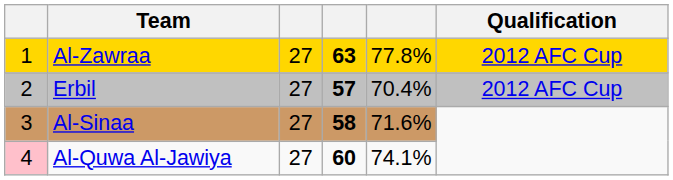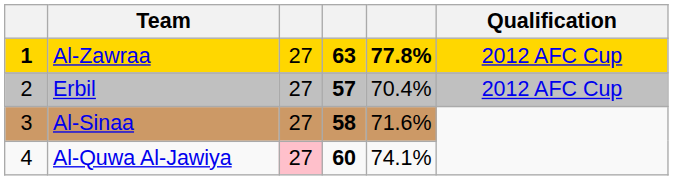Al-Zawraa | column 1: normal -> bold
Al-Zawraa | column 5: normal -> bold
Al-Quwa Al-Jawiya | column 1: pink background -> no background
Al-Quwa Al-Jawiya | column 3: no background -> pink background
